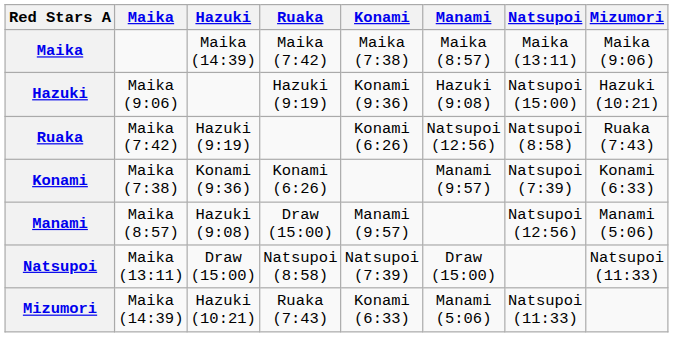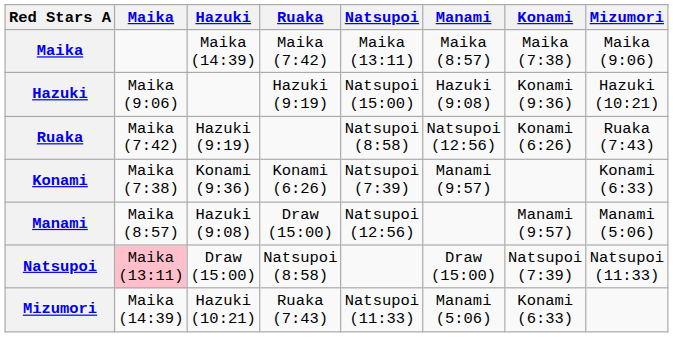columns swapped: Konami <-> Natsupoi
row 7 | Maika: no background -> pink background
